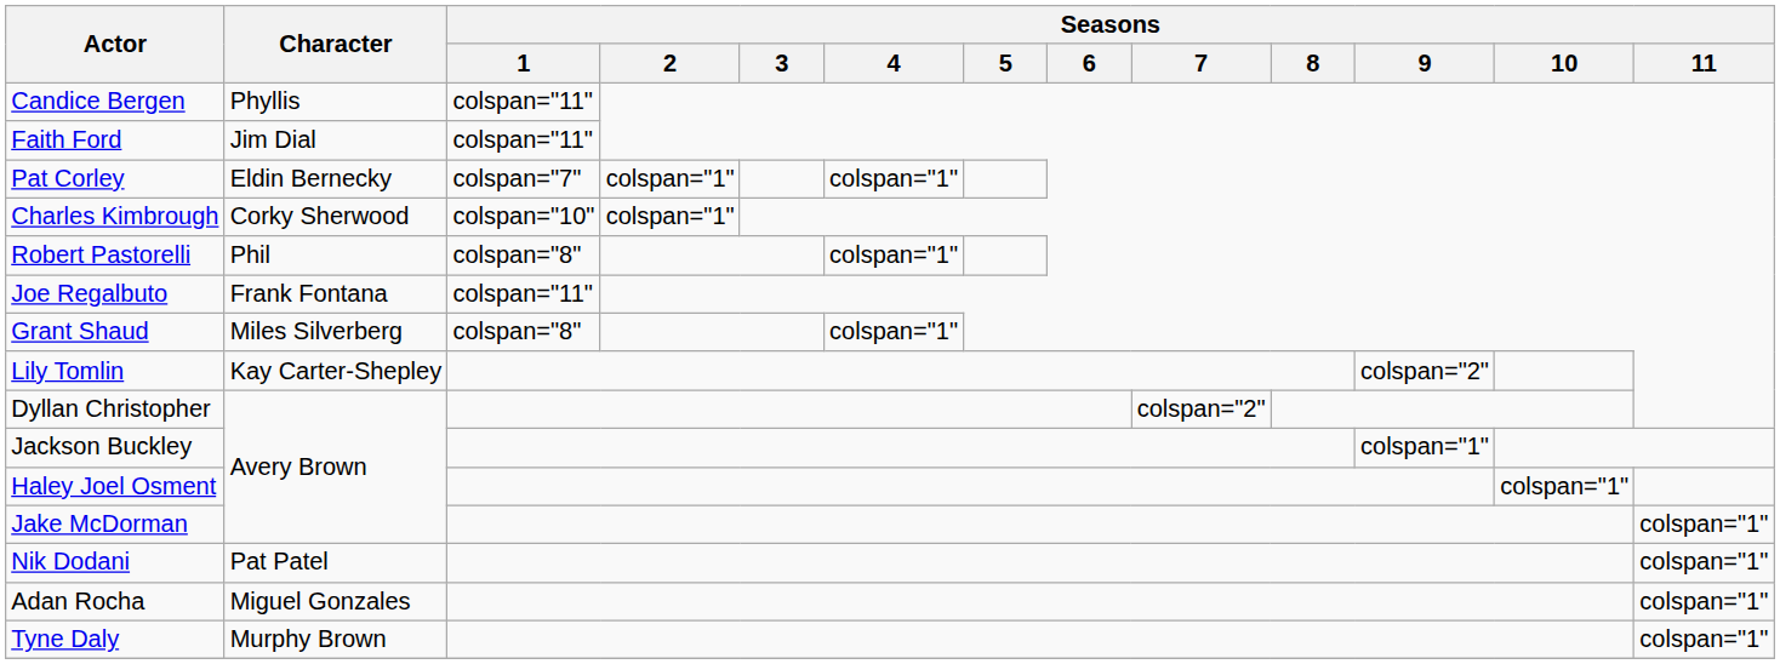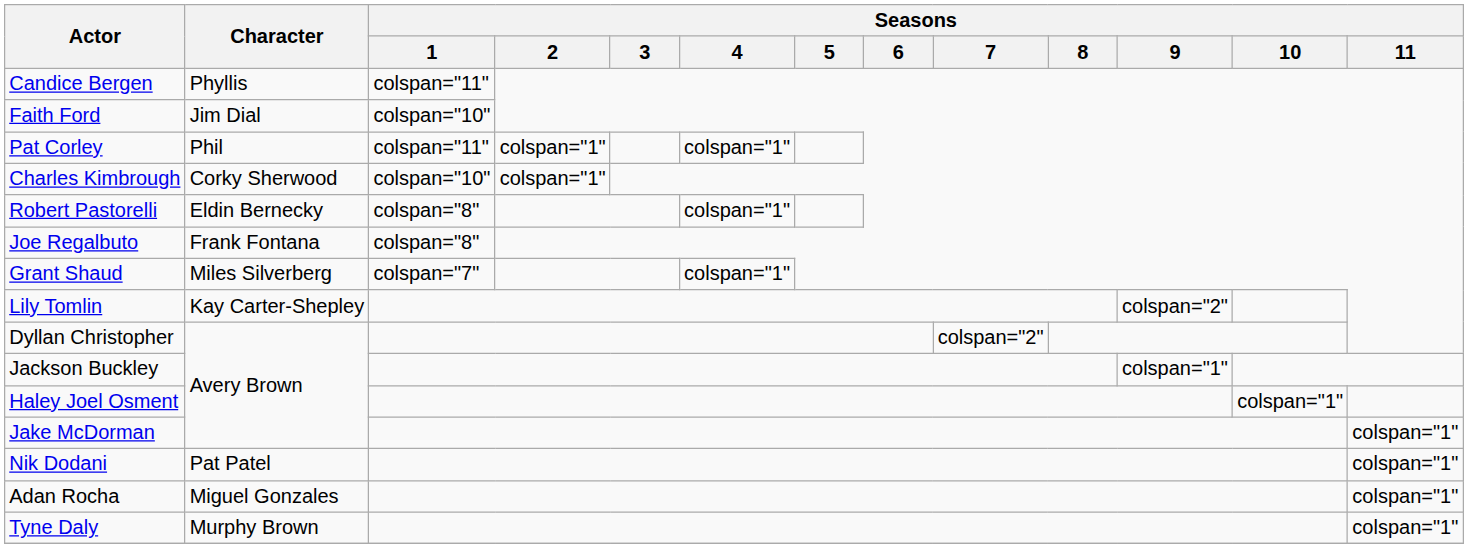Faith Ford | Seasons / 1: colspan="11" -> colspan="10"
Pat Corley | Character: Eldin Bernecky -> Phil
Pat Corley | Seasons / 1: colspan="7" -> colspan="11"
Robert Pastorelli | Character: Phil -> Eldin Bernecky
Joe Regalbuto | Seasons / 1: colspan="11" -> colspan="8"
Grant Shaud | Seasons / 1: colspan="8" -> colspan="7"
